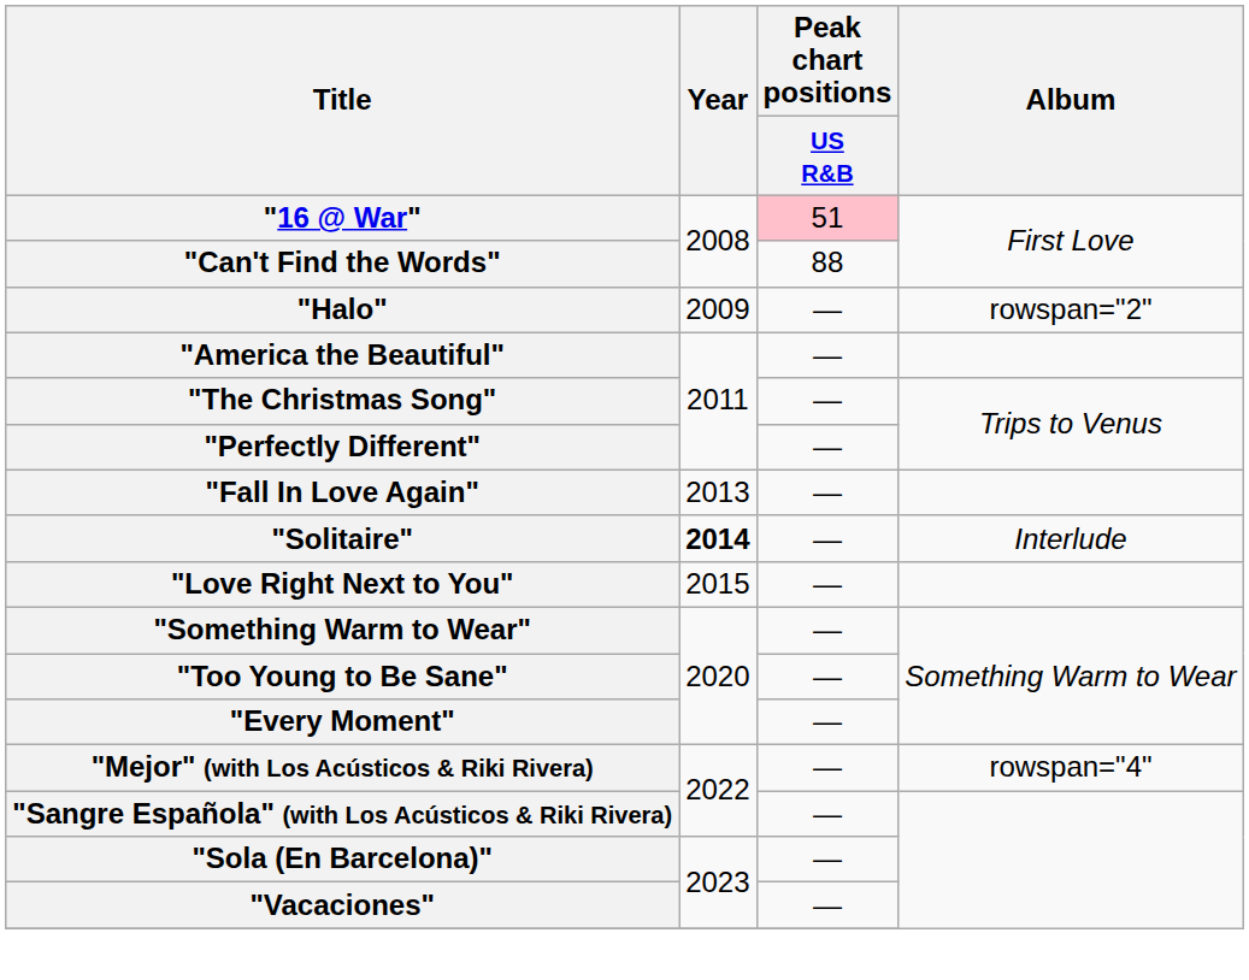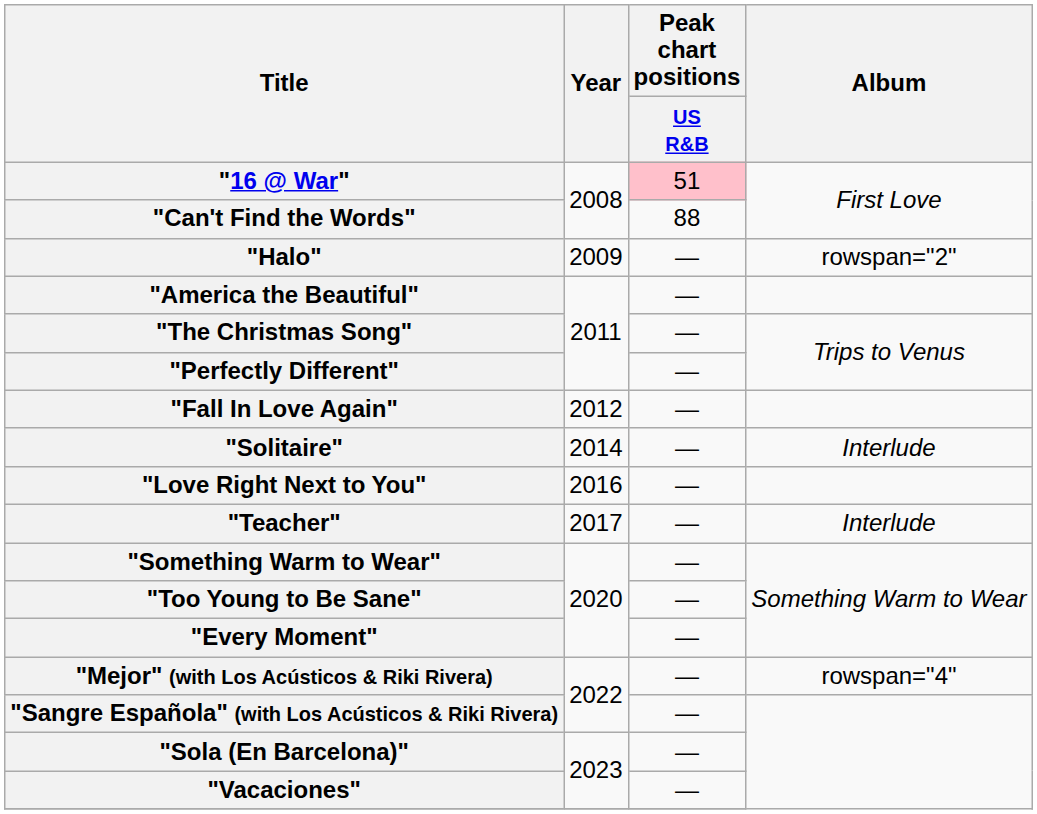"Fall In Love Again" | Year: 2013 -> 2012
"Solitaire" | Year: bold -> normal
"Love Right Next to You" | Year: 2015 -> 2016
+ row: "Teacher" | 2017 | — | Interlude
